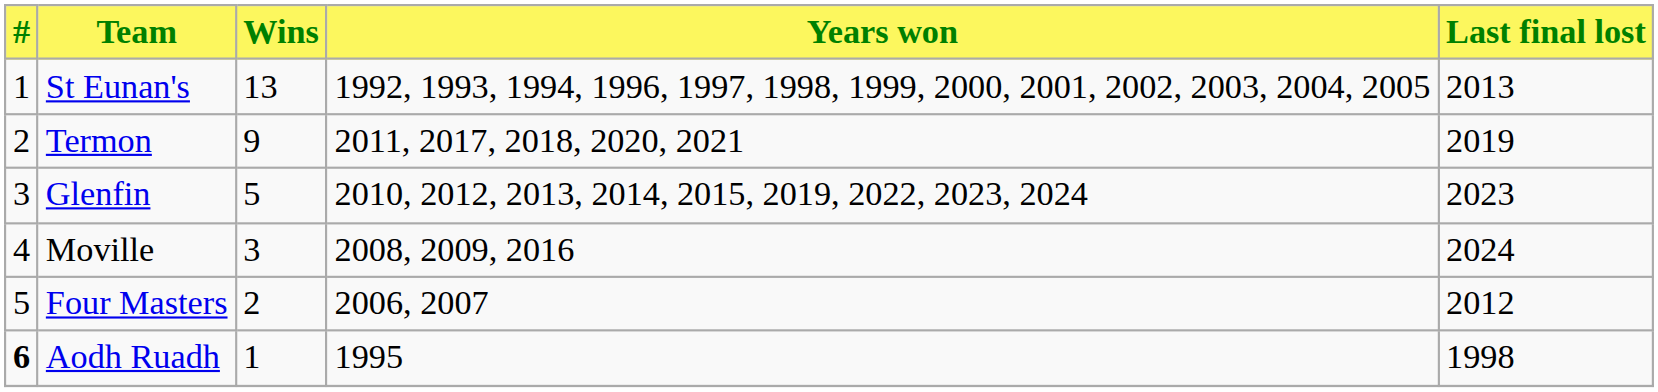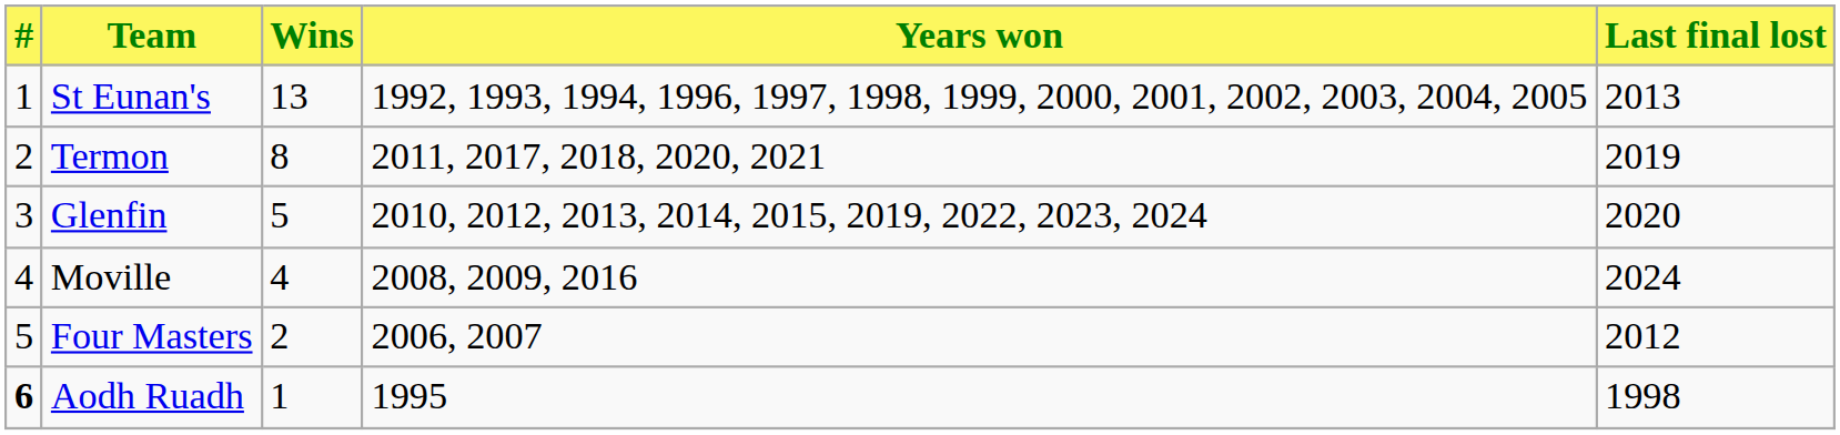Termon | Wins: 9 -> 8
Glenfin | Last final lost: 2023 -> 2020
Moville | Wins: 3 -> 4
